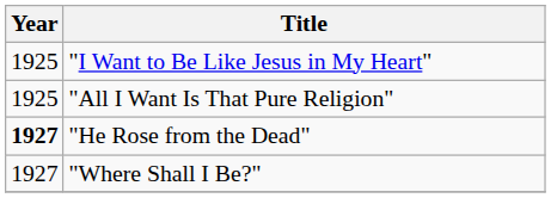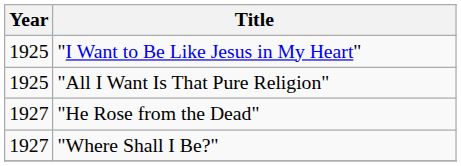"He Rose from the Dead" | Year: bold -> normal
